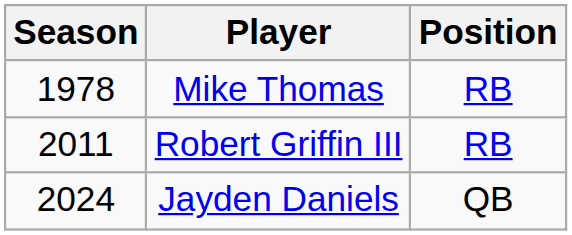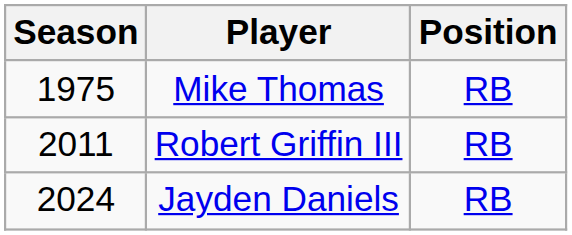Mike Thomas | Season: 1978 -> 1975
Jayden Daniels | Position: QB -> RB
